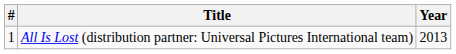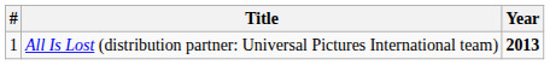row 2 | Year: normal -> bold
